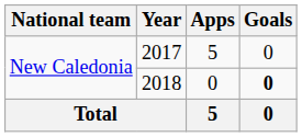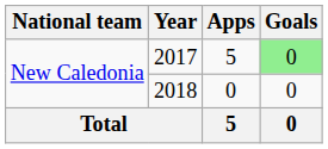2017 | Goals: no background -> lightgreen background
2018 | Goals: bold -> normal
